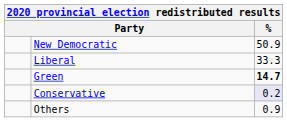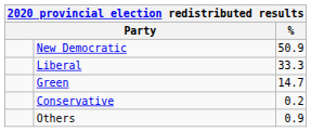Green | %: bold -> normal
Conservative | %: lavender background -> no background
